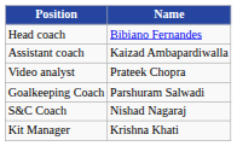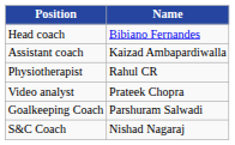+ row: Physiotherapist | Rahul CR
- row: Kit Manager | Krishna Khati
